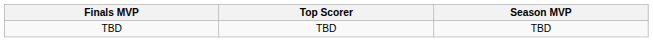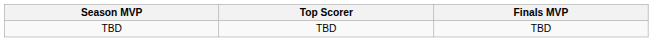columns swapped: Season MVP <-> Finals MVP
